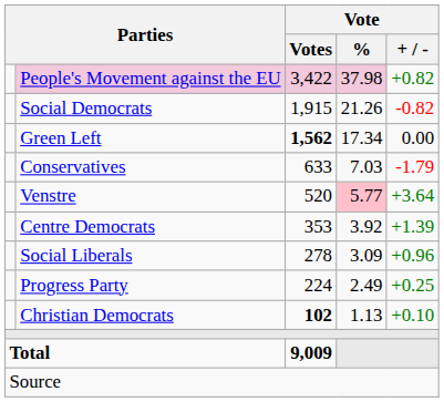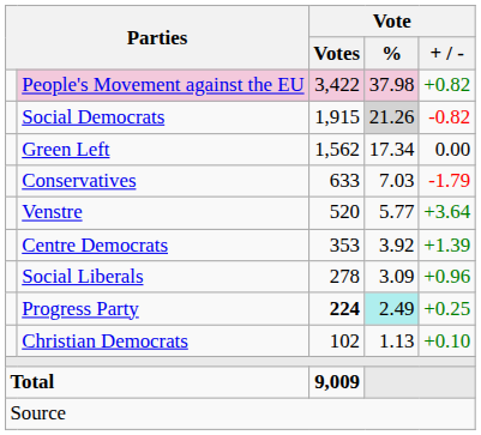Social Democrats | Vote / %: no background -> lightgrey background
Green Left | Vote / Votes: bold -> normal
Venstre | Vote / %: pink background -> no background
Progress Party | Vote / Votes: normal -> bold
Progress Party | Vote / %: no background -> paleturquoise background
Christian Democrats | Vote / Votes: bold -> normal
